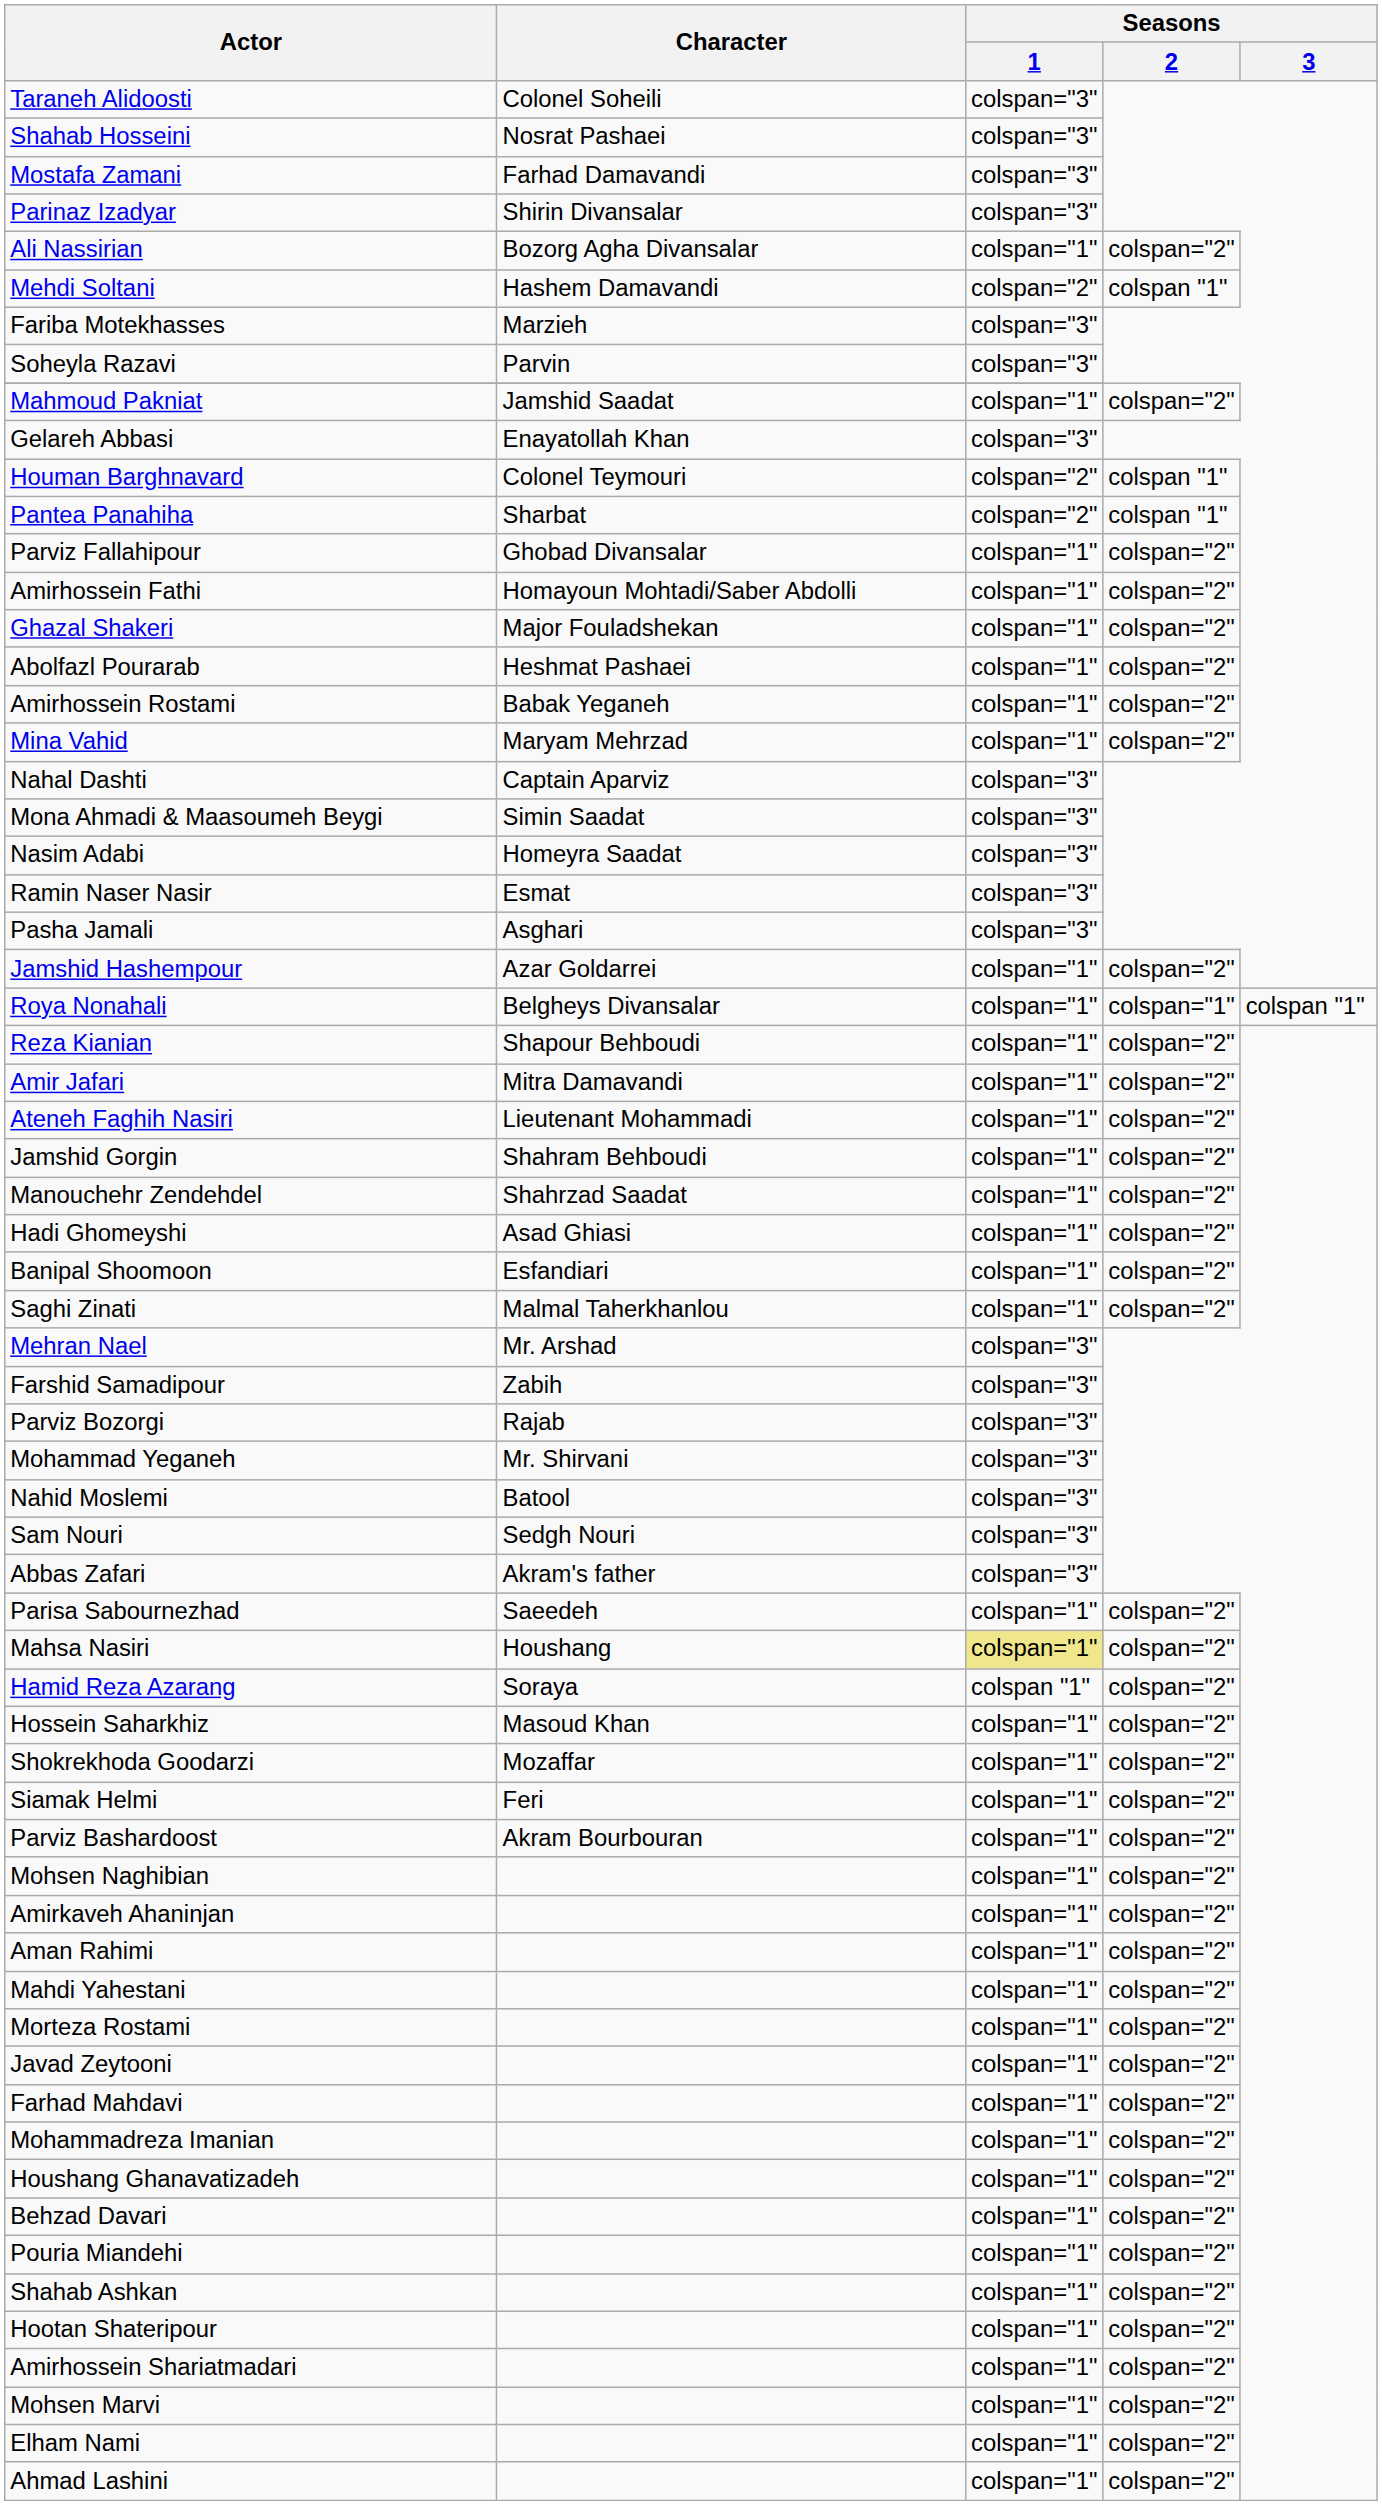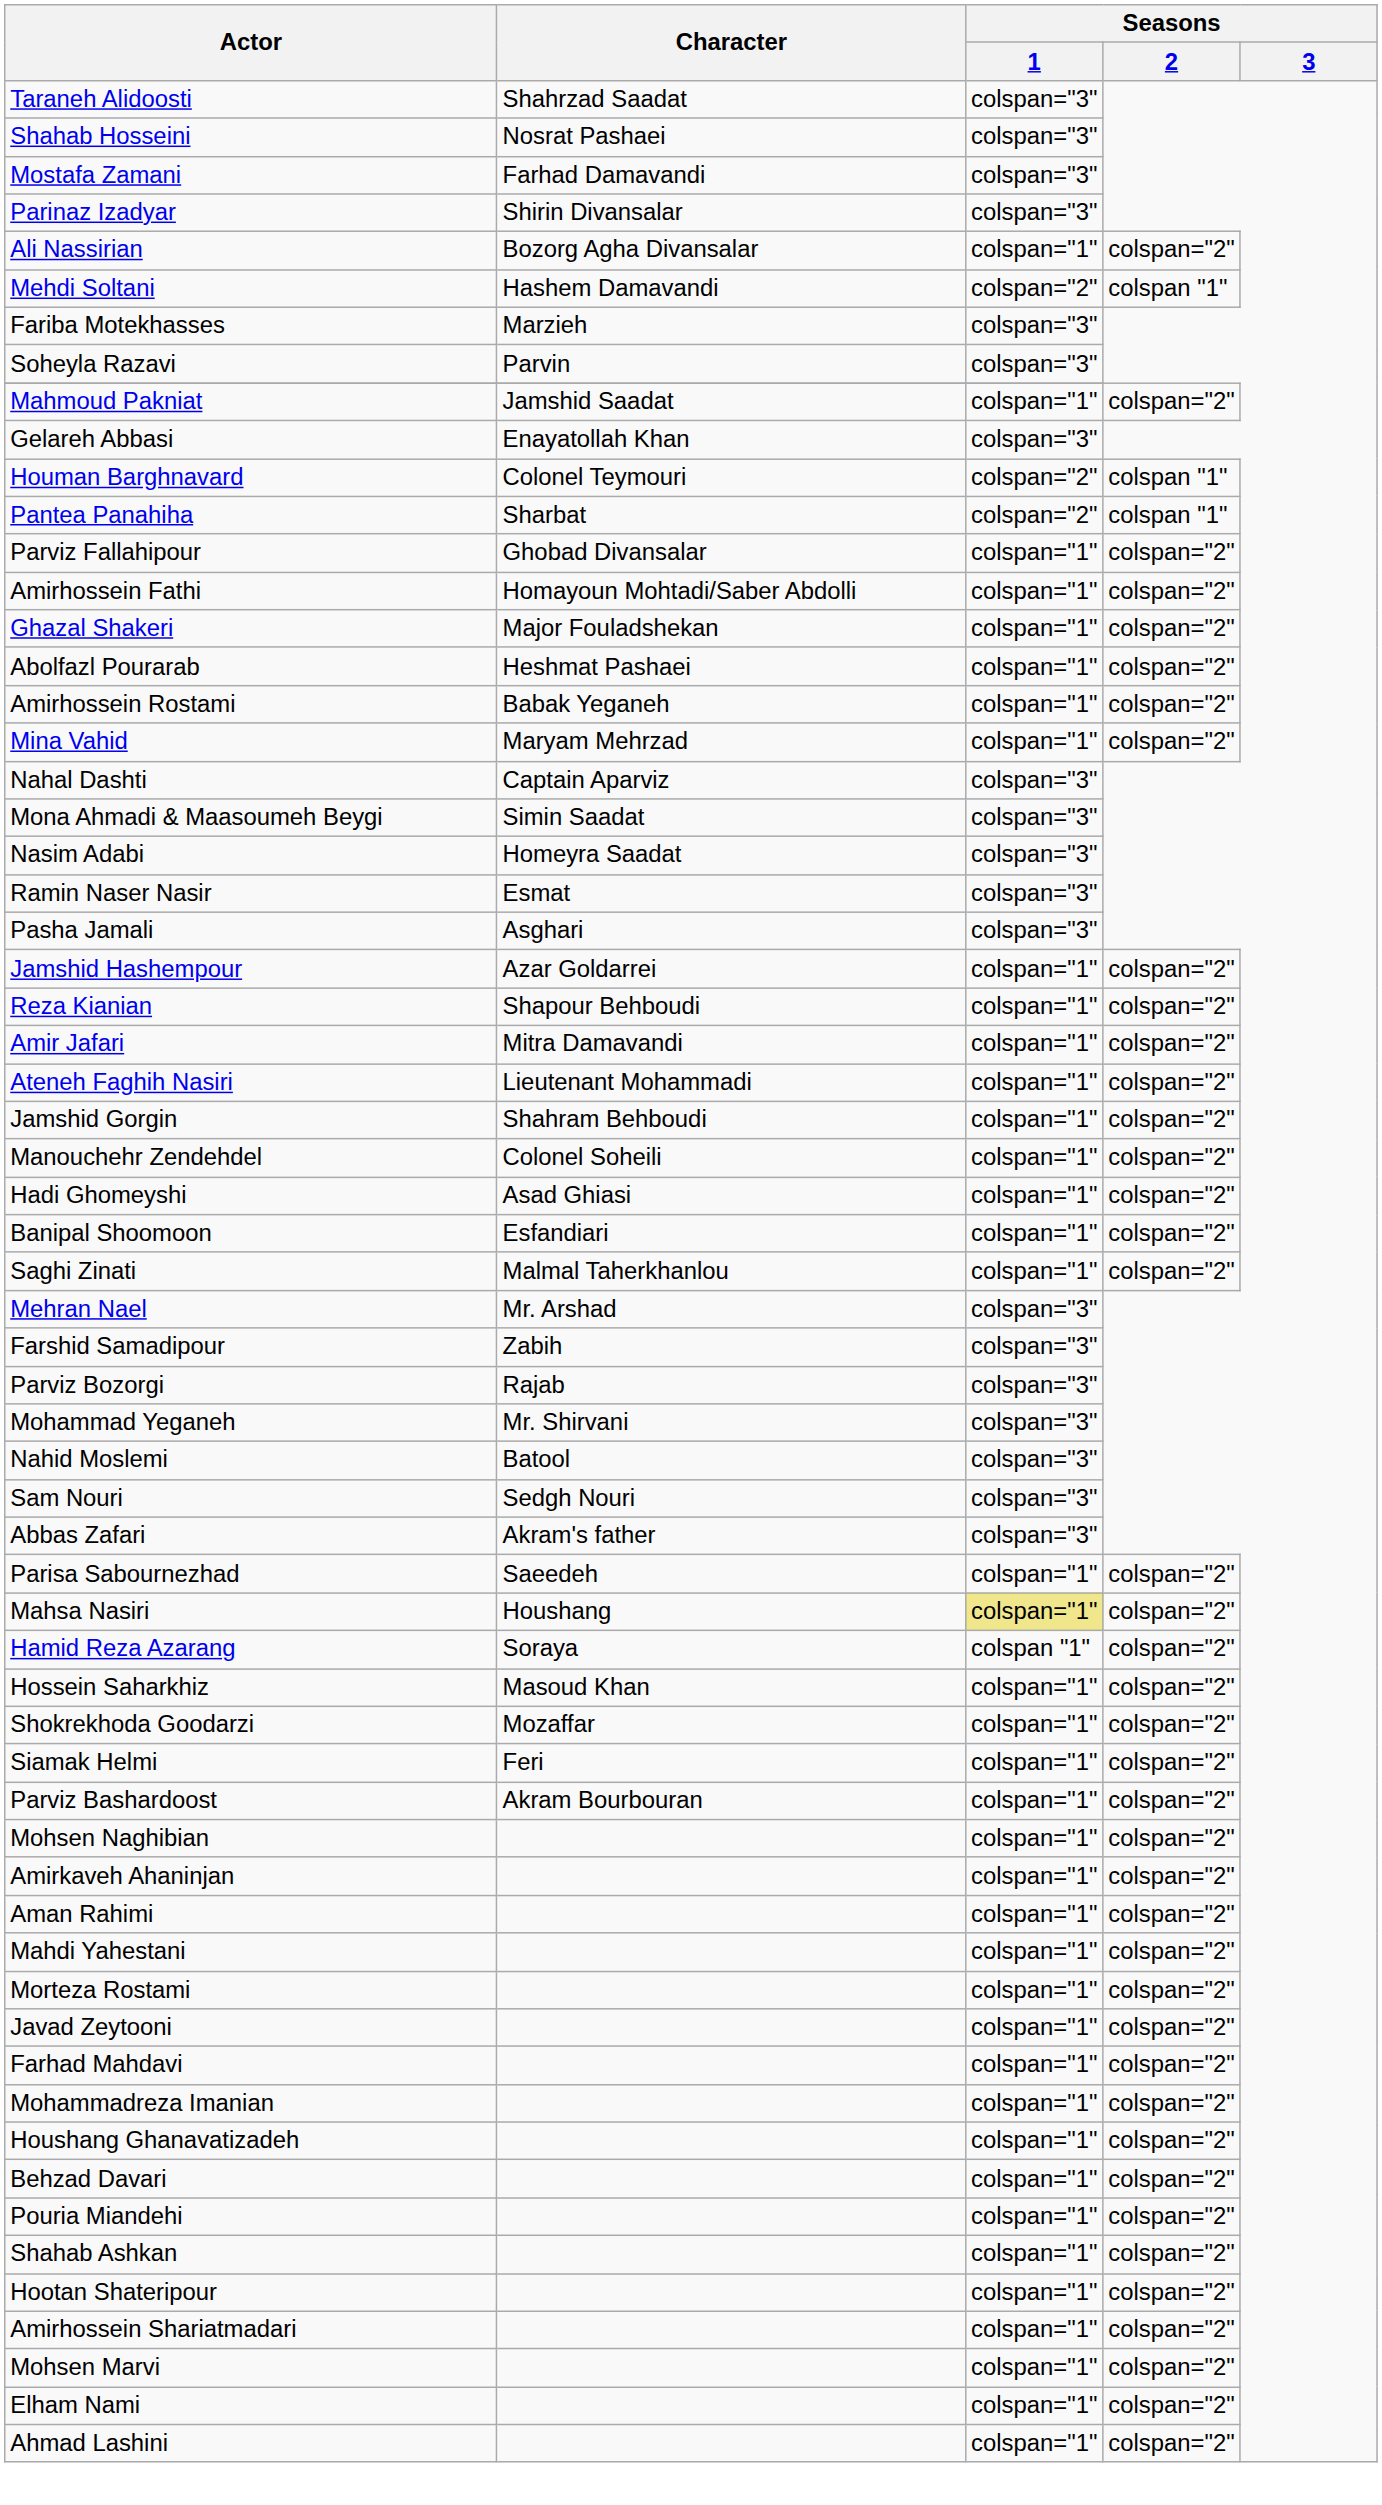Taraneh Alidoosti | Character: Colonel Soheili -> Shahrzad Saadat
- row: Roya Nonahali | Belgheys Divansalar | colspan="1" | colspan="1" | colspan "1"
Manouchehr Zendehdel | Character: Shahrzad Saadat -> Colonel Soheili
